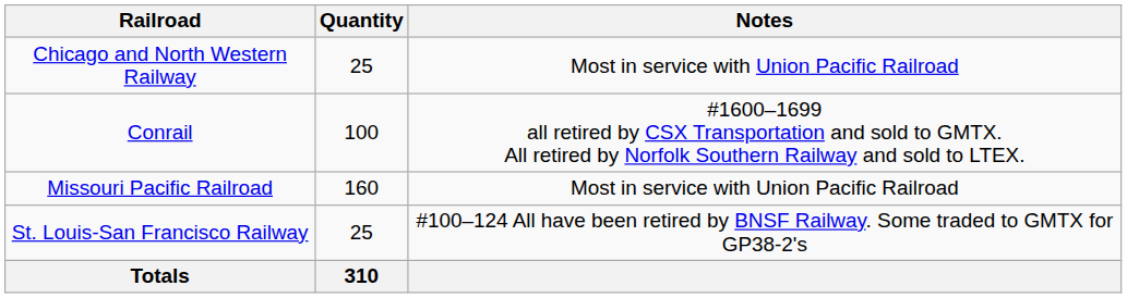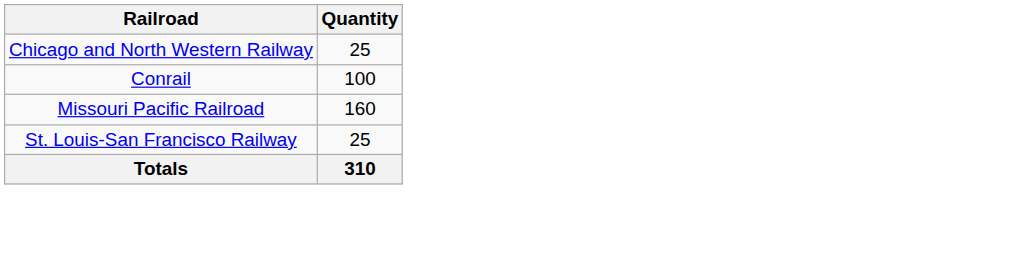- column: Notes | Most in service with Union Pacific Railroad | #1600–1699 all retired by CSX Transportation and sold to GMTX. All retired by Norfolk Southern Railway and sold to LTEX. | Most in service with Union Pacific Railroad | #100–124 All have been retired by BNSF Railway. Some traded to GMTX for GP38-2's
